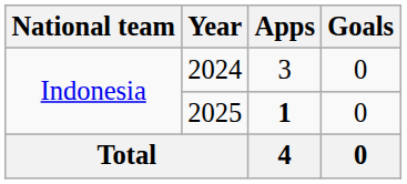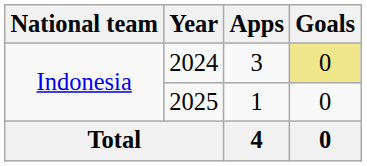2024 | Goals: no background -> khaki background
2025 | Apps: bold -> normal
